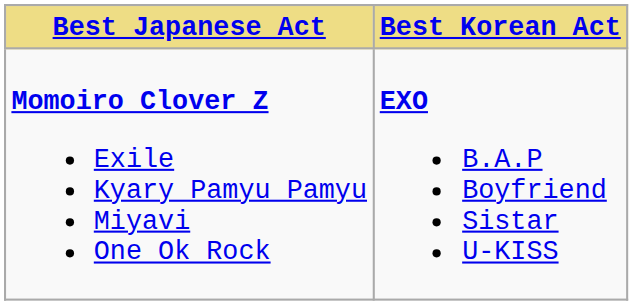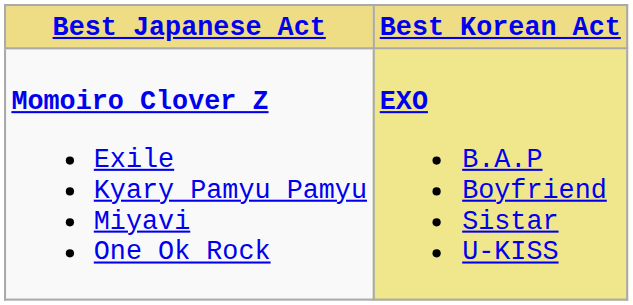Momoiro Clover Z Exile Kyary Pamyu Pamyu Miyavi One Ok Rock | Best Korean Act: no background -> khaki background
